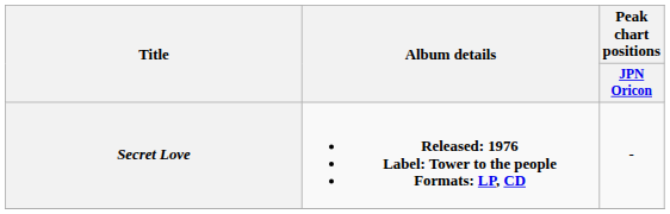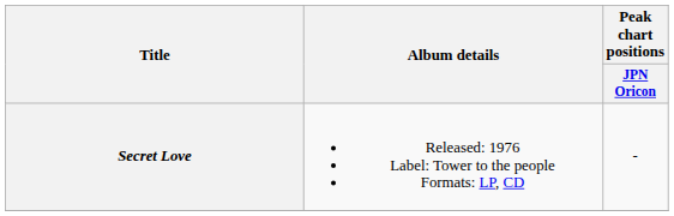Secret Love | Album details: bold -> normal
